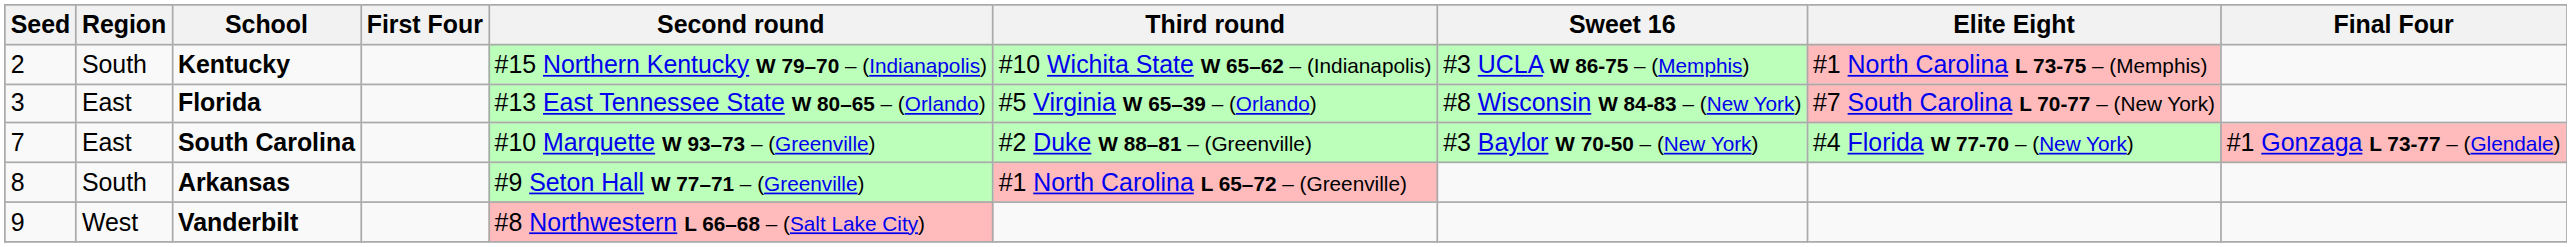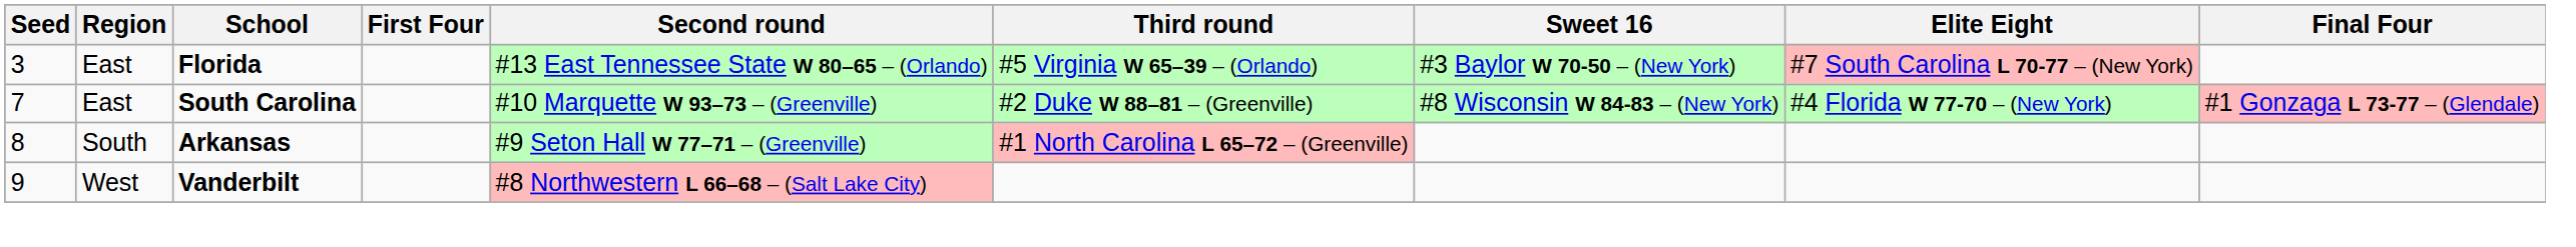- row: 2 | South | Kentucky | #15 Northern Kentucky W 79–70 – (Indianapolis) | #10 Wichita State W 65–62 – (Indianapolis) | #3 UCLA W 86-75 – (Memphis) | #1 North Carolina L 73-75 – (Memphis)
Florida | Sweet 16: #8 Wisconsin W 84-83 – (New York) -> #3 Baylor W 70-50 – (New York)
South Carolina | Sweet 16: #3 Baylor W 70-50 – (New York) -> #8 Wisconsin W 84-83 – (New York)
